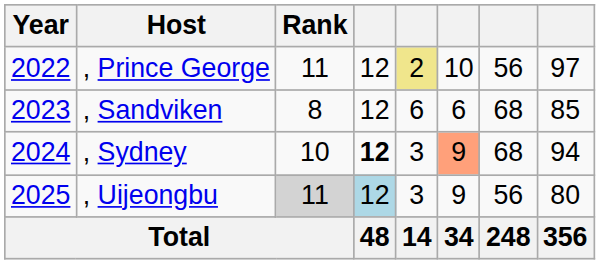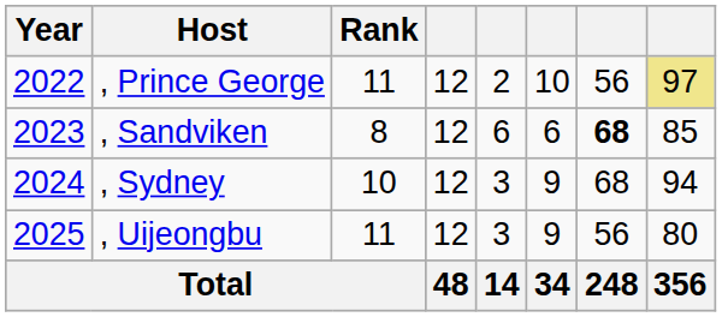, Prince George | column 5: khaki background -> no background
, Prince George | column 8: no background -> khaki background
, Sandviken | column 7: normal -> bold
, Sydney | column 4: bold -> normal
, Sydney | column 6: lightsalmon background -> no background
, Uijeongbu | Rank: lightgrey background -> no background
, Uijeongbu | column 4: lightblue background -> no background
